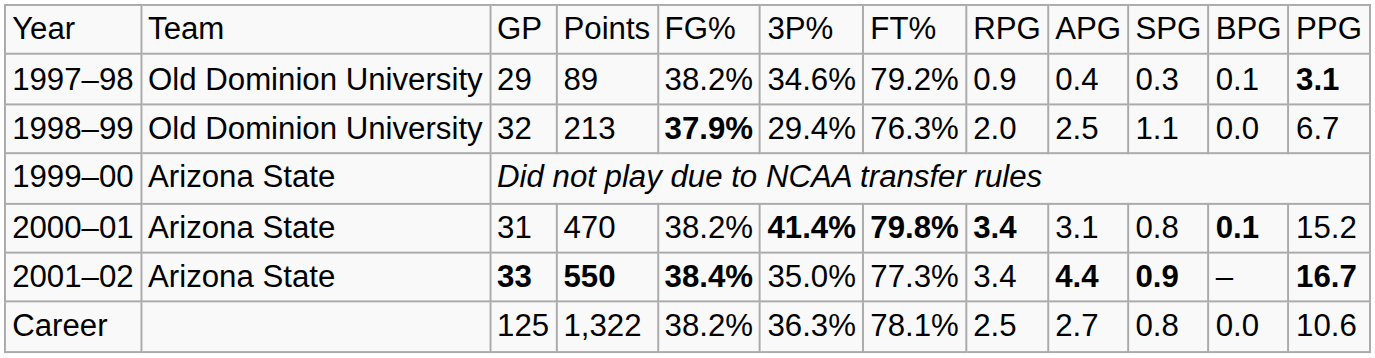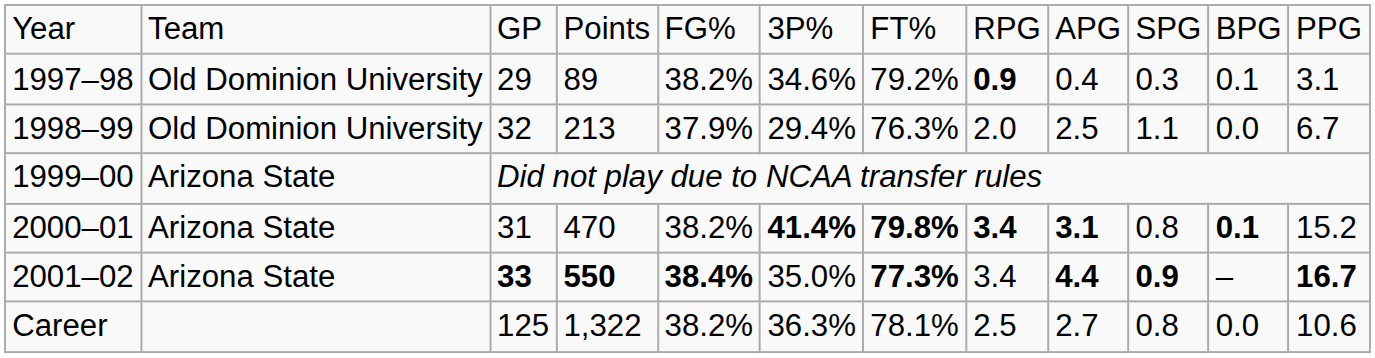1997–98 | column 8: normal -> bold
1997–98 | column 12: bold -> normal
1998–99 | column 5: bold -> normal
2000–01 | column 9: normal -> bold
2001–02 | column 7: normal -> bold
